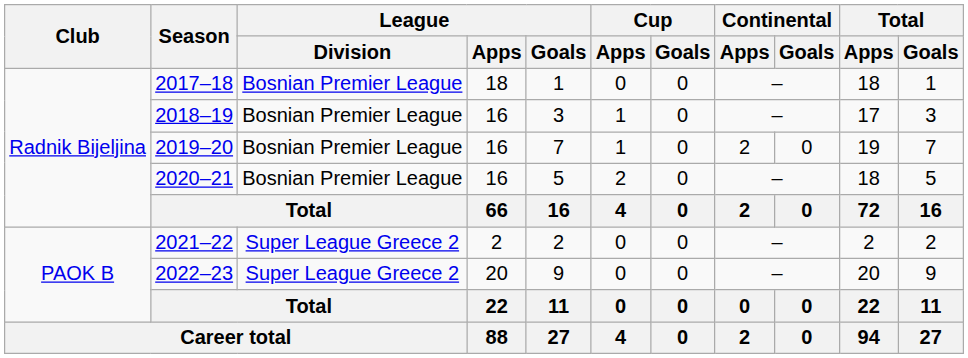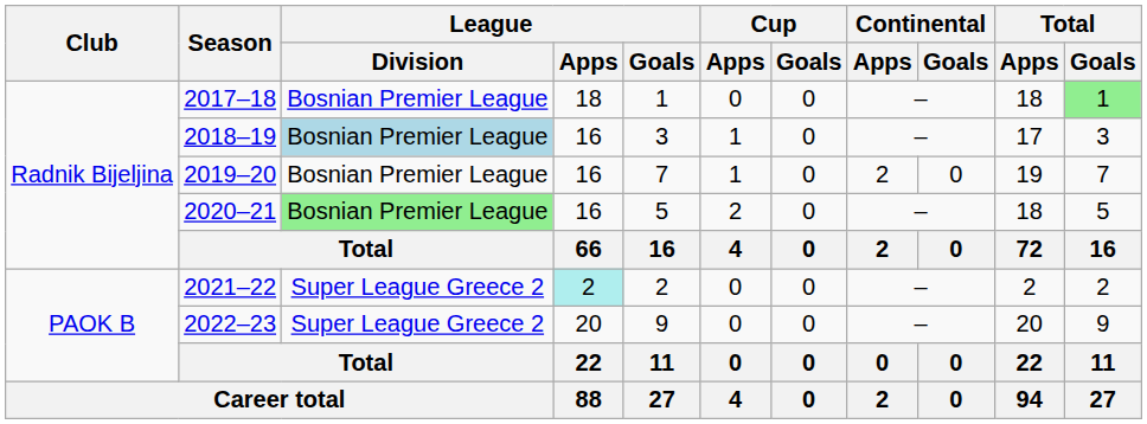2017–18 | Total / Goals: no background -> lightgreen background
2018–19 | League / Division: no background -> lightblue background
2020–21 | League / Division: no background -> lightgreen background
2021–22 | League / Apps: no background -> paleturquoise background
